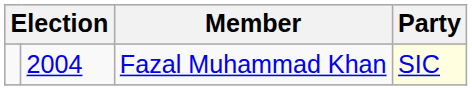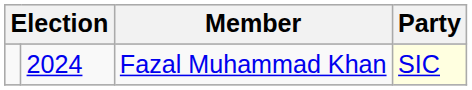Fazal Muhammad Khan | column 2: 2004 -> 2024
